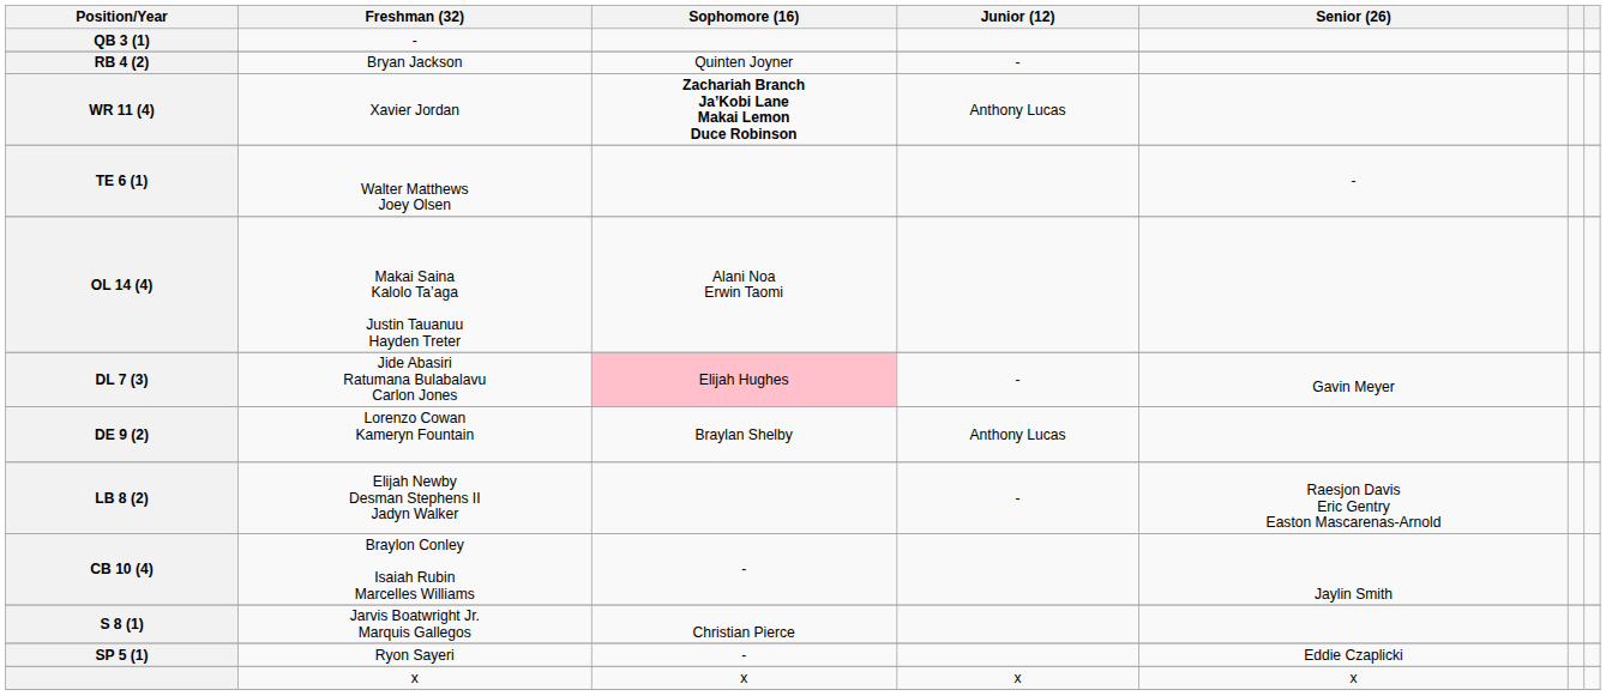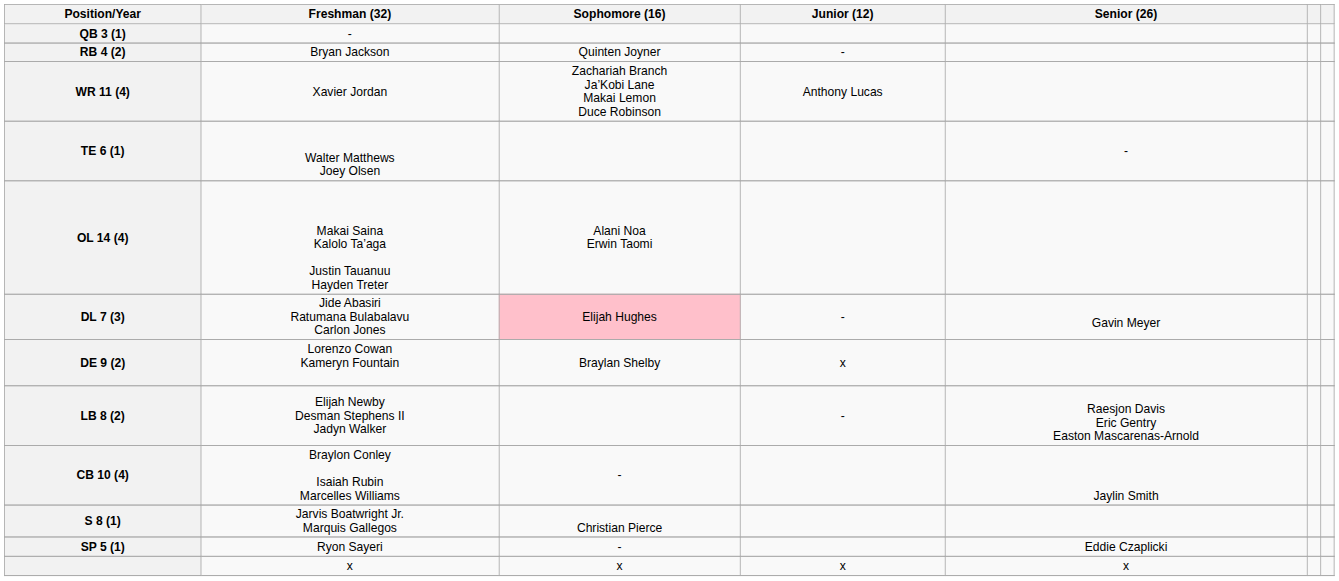WR 11 (4) | Sophomore (16): bold -> normal
DE 9 (2) | Junior (12): Anthony Lucas -> x
